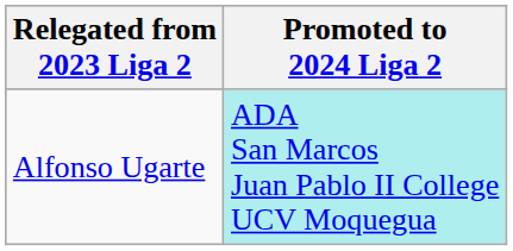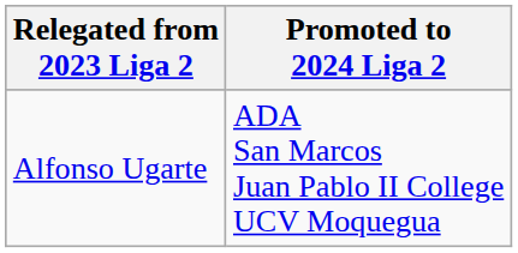Alfonso Ugarte | Promoted to 2024 Liga 2: paleturquoise background -> no background
